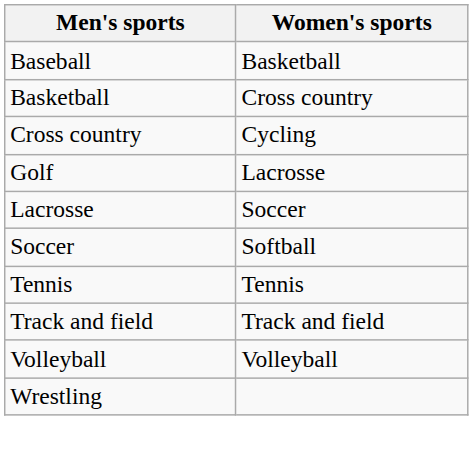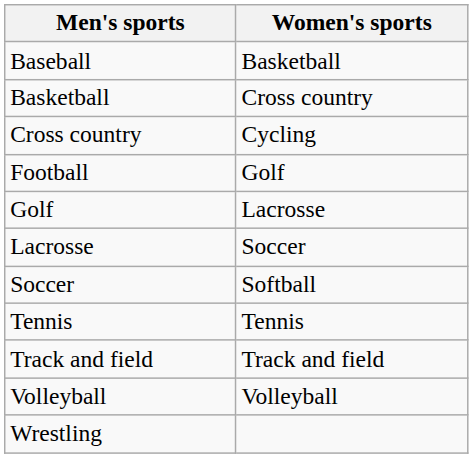+ row: Football | Golf
